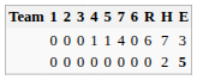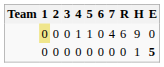columns swapped: 6 <-> 7
row 2 | 1: no background -> khaki background
row 2 | H: 7 -> 9
row 2 | E: 3 -> 0
row 3 | H: 2 -> 1
